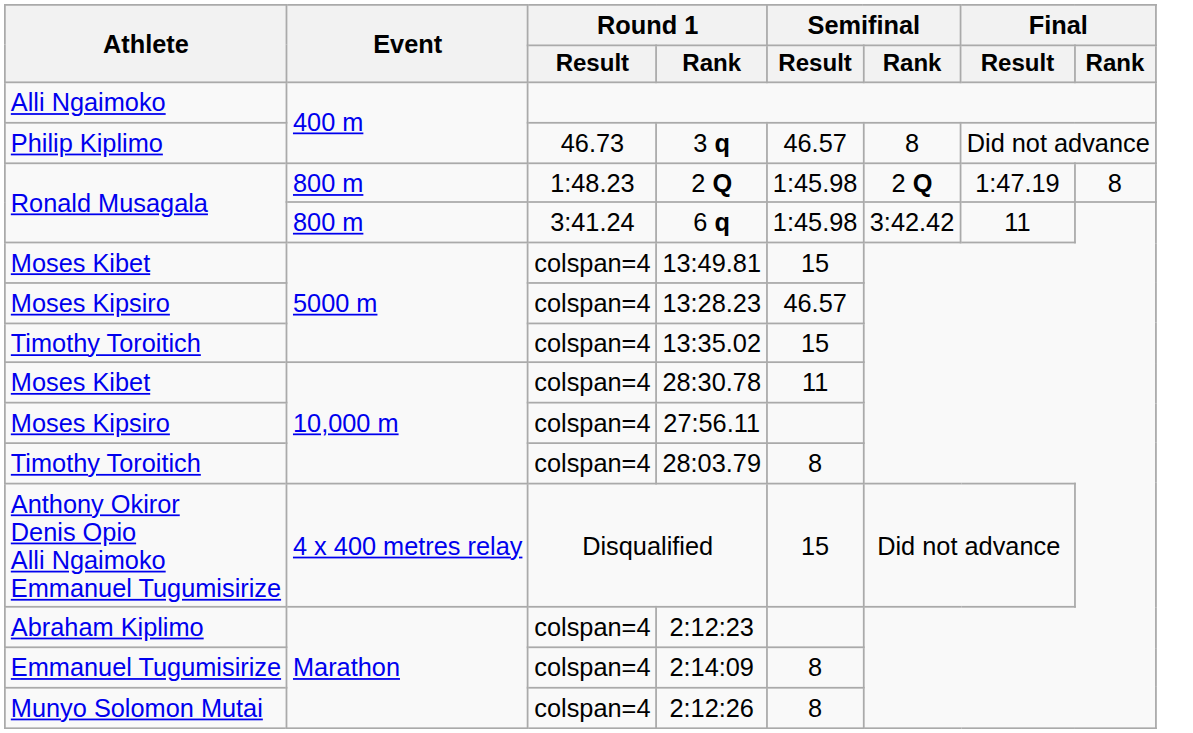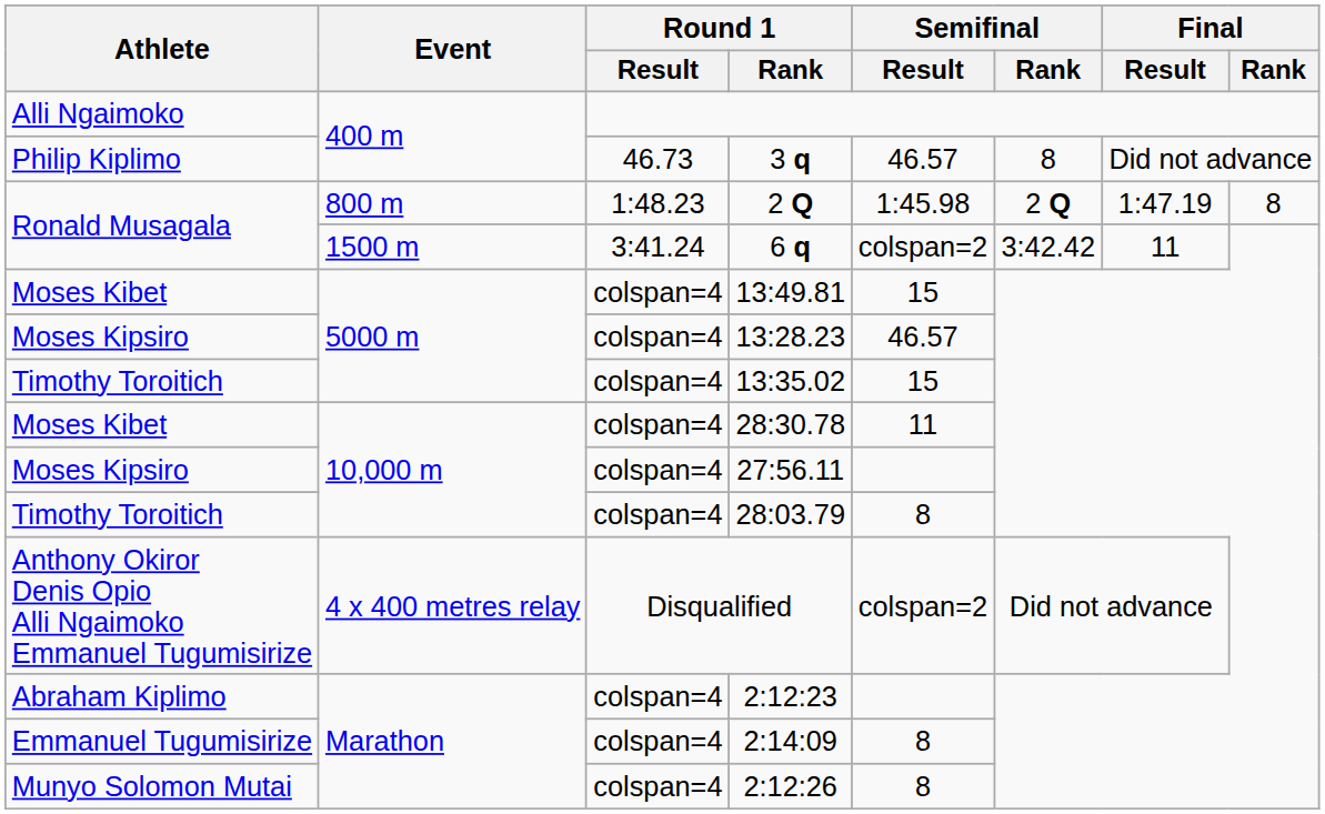6 q | Event: 800 m -> 1500 m
6 q | Semifinal / Result: 1:45.98 -> colspan=2
Disqualified | Semifinal / Result: 15 -> colspan=2
